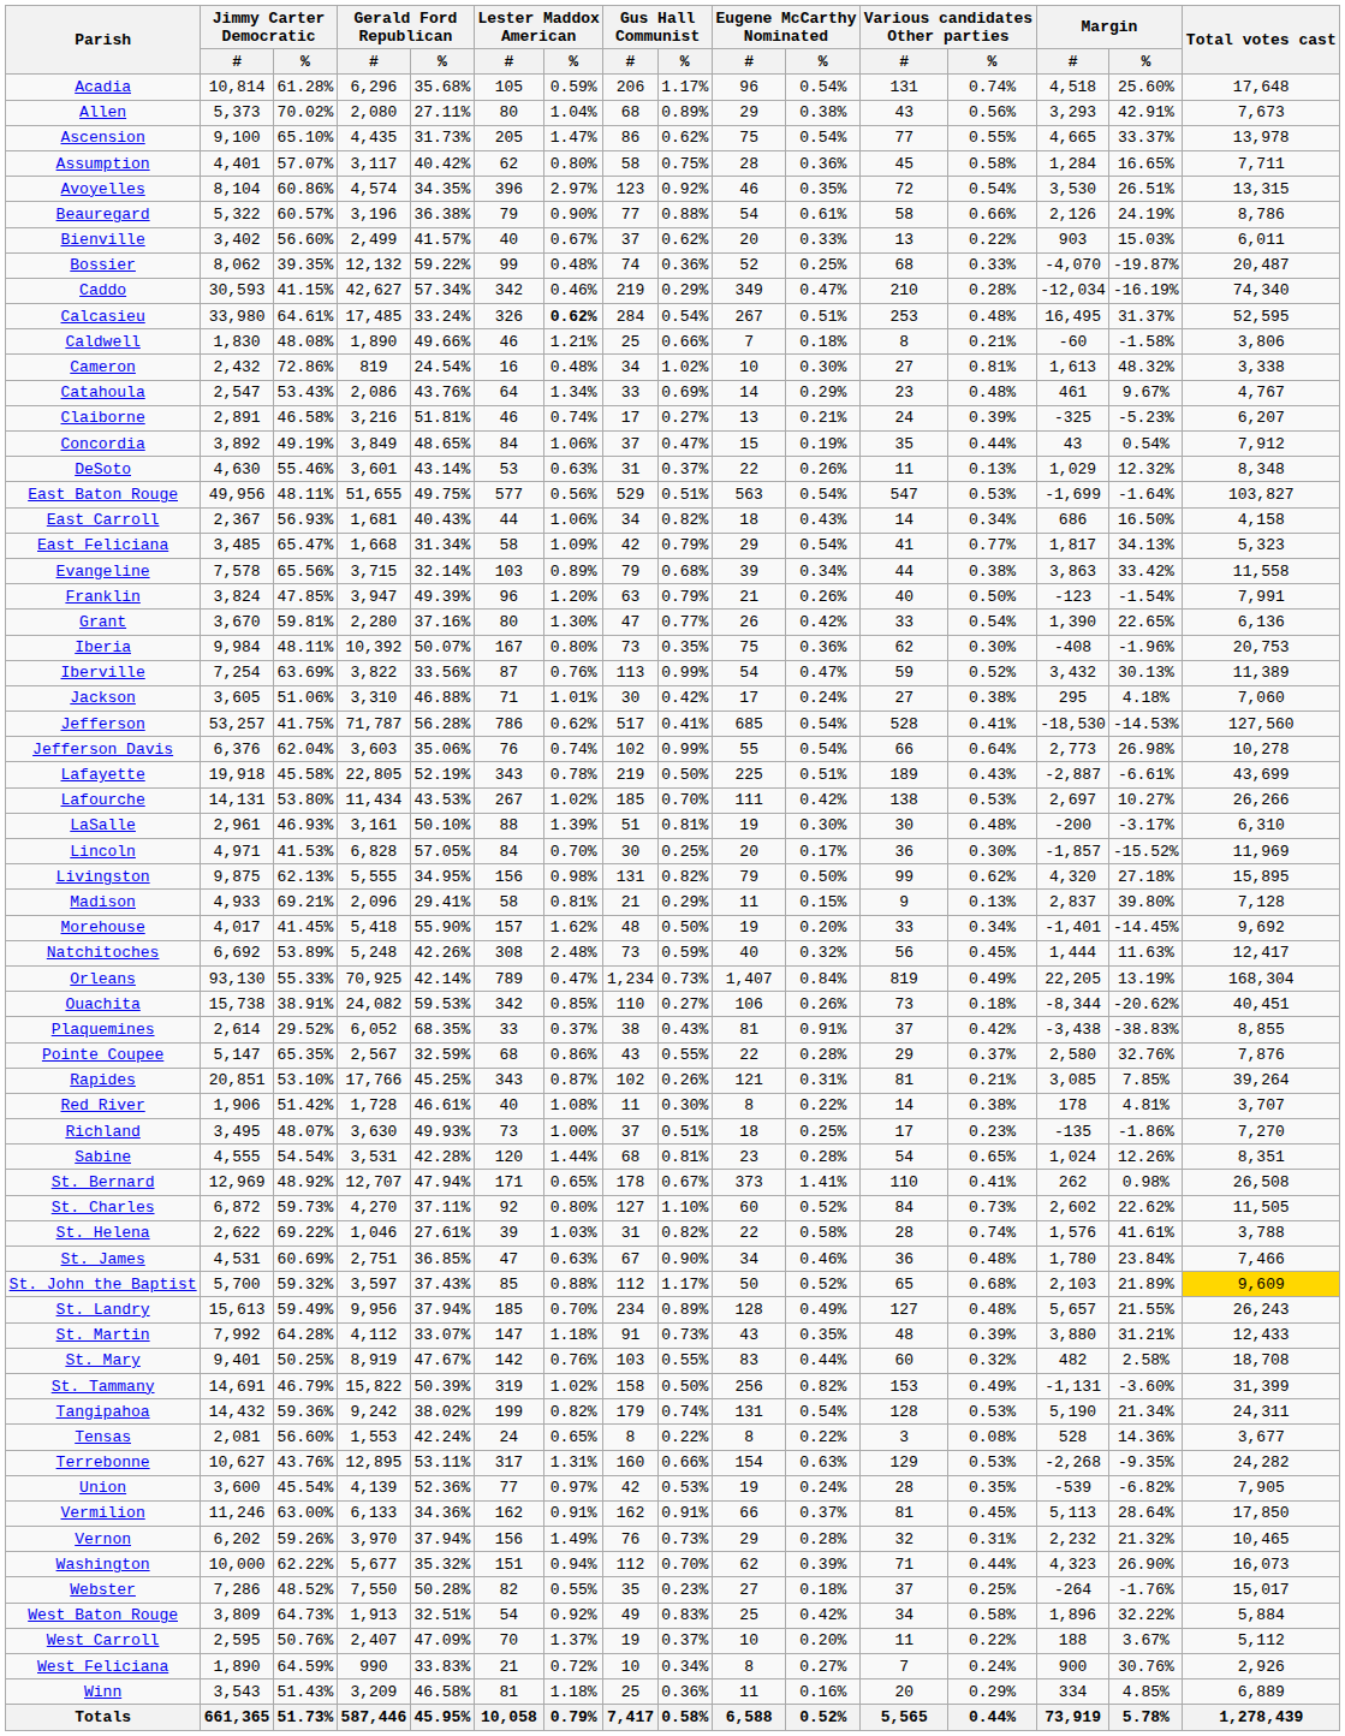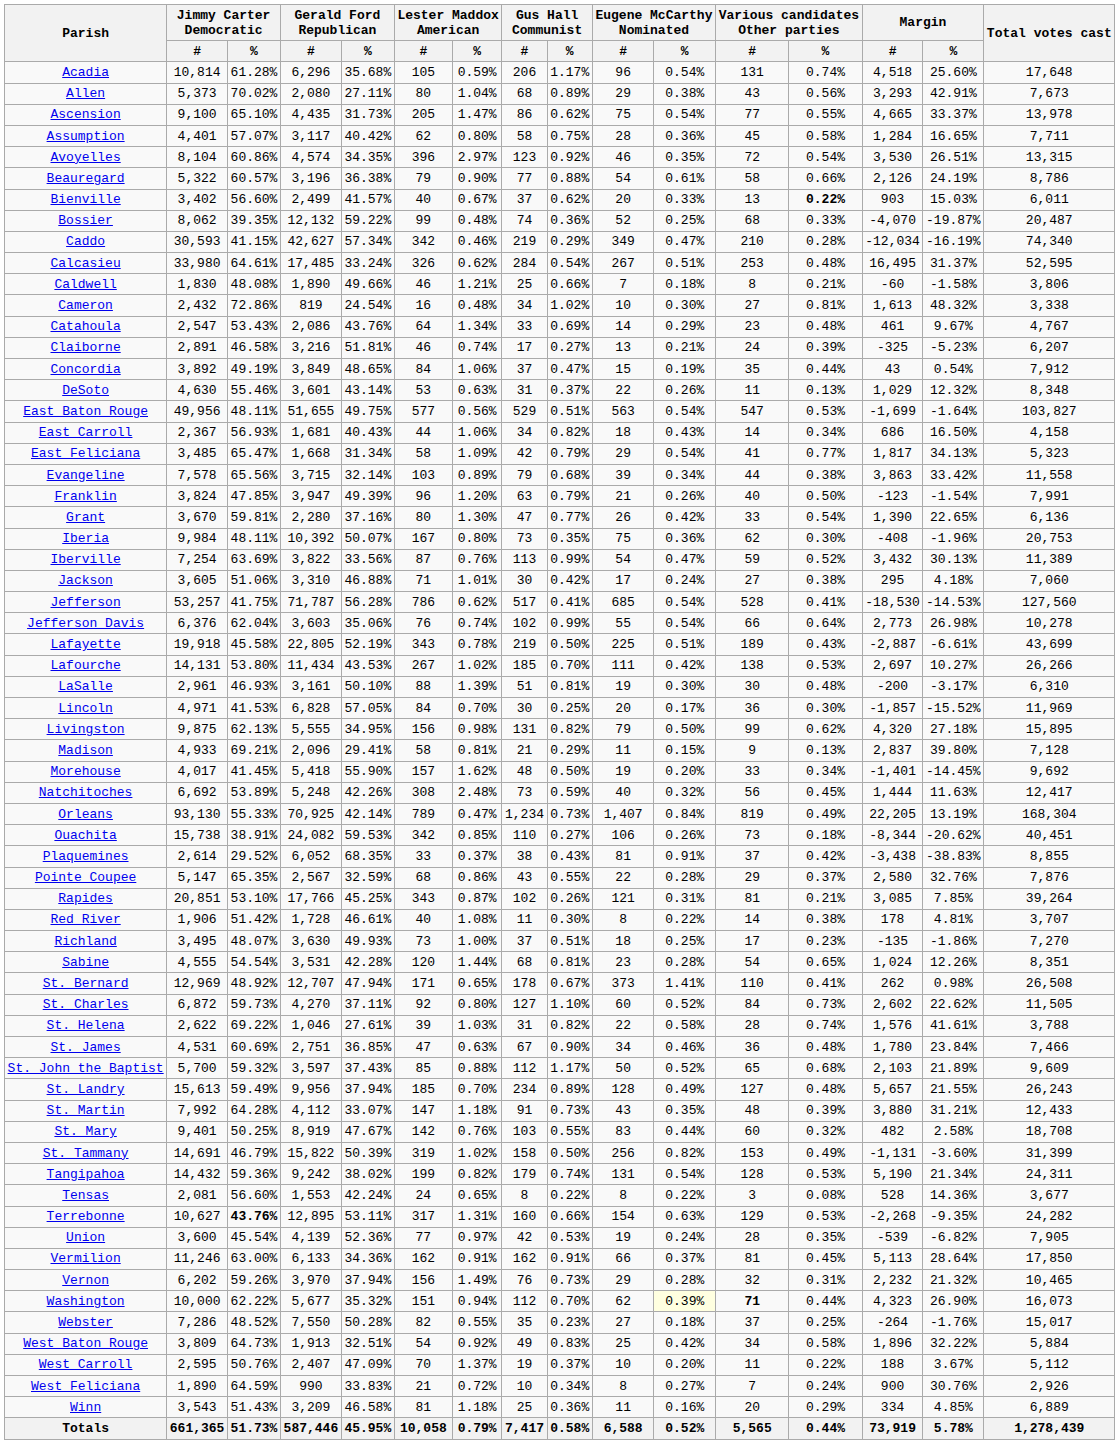Bienville | Various candidates Other parties / %: normal -> bold
Calcasieu | Lester Maddox American / %: bold -> normal
St. John the Baptist | Total votes cast: gold background -> no background
Terrebonne | Jimmy Carter Democratic / %: normal -> bold
Washington | Eugene McCarthy Nominated / %: no background -> lightyellow background
Washington | Various candidates Other parties / #: normal -> bold
